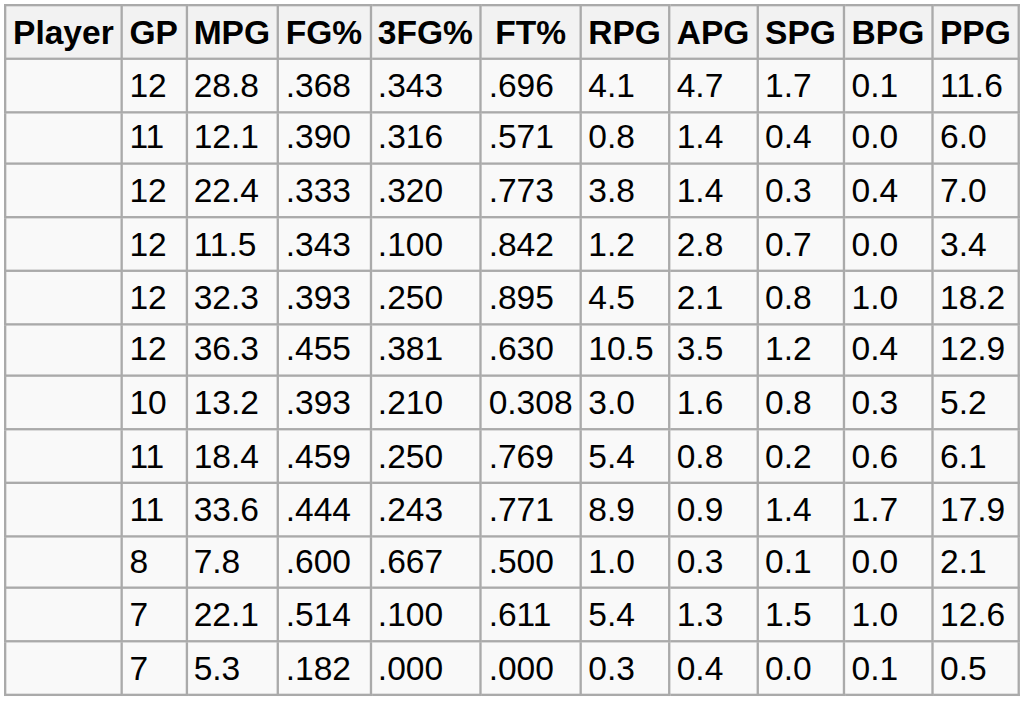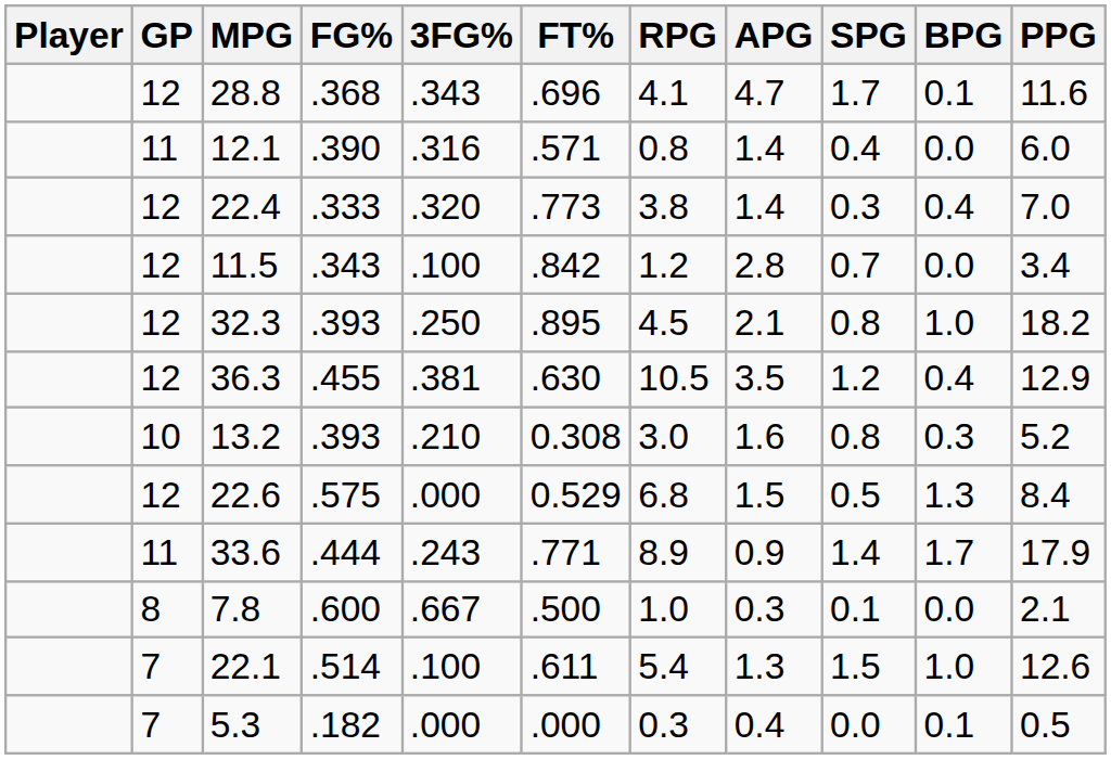- row: 11 | 18.4 | .459 | .250 | .769 | 5.4 | 0.8 | 0.2 | 0.6 | 6.1
+ row: 12 | 22.6 | .575 | .000 | 0.529 | 6.8 | 1.5 | 0.5 | 1.3 | 8.4
